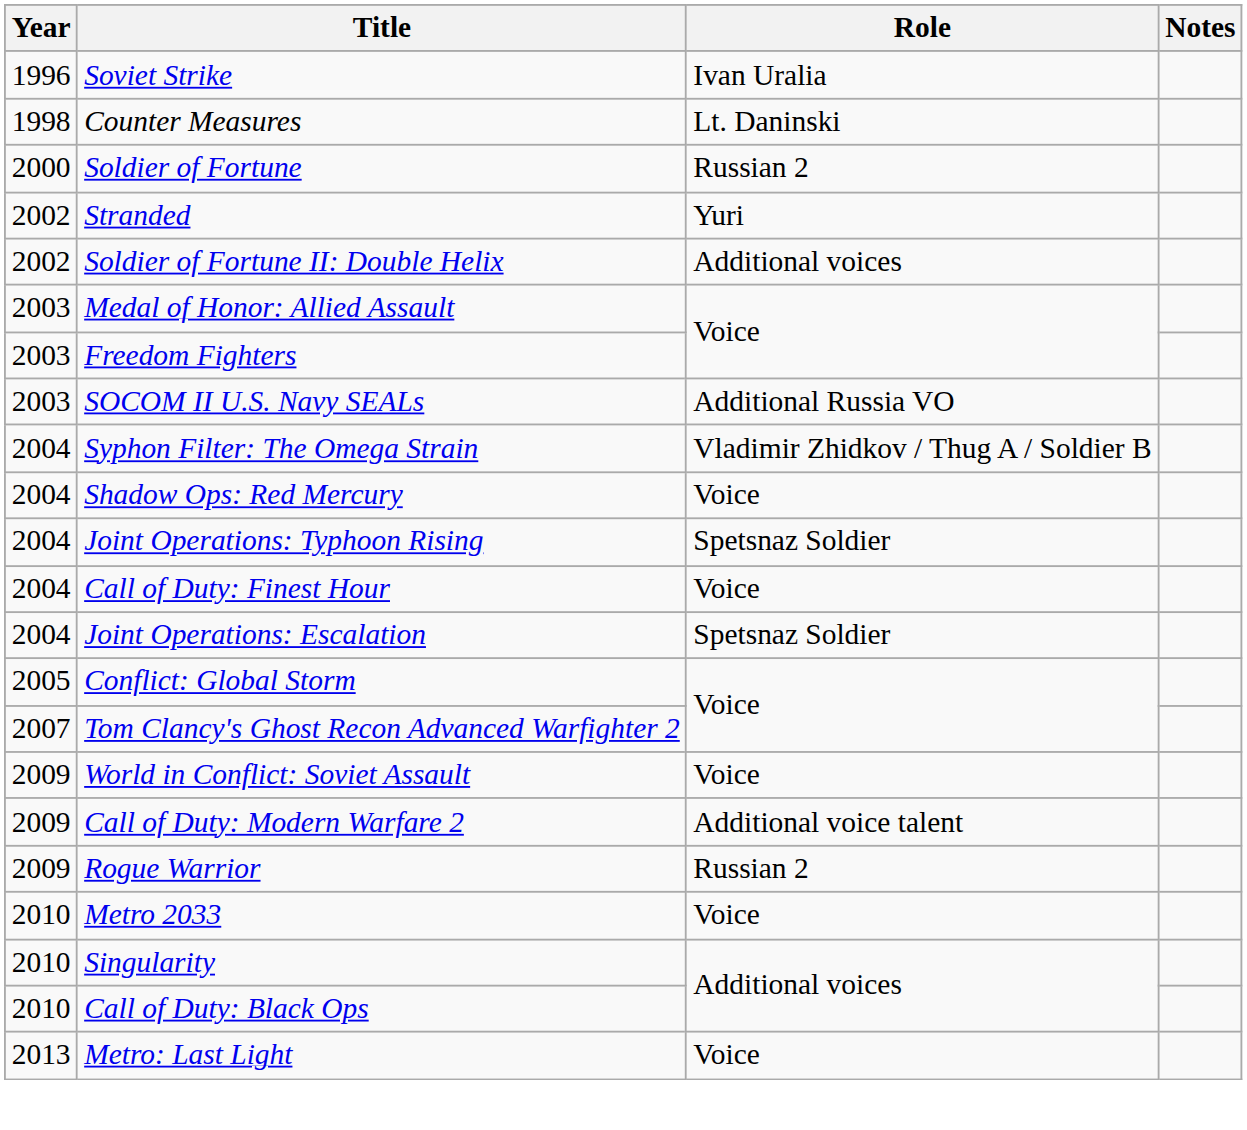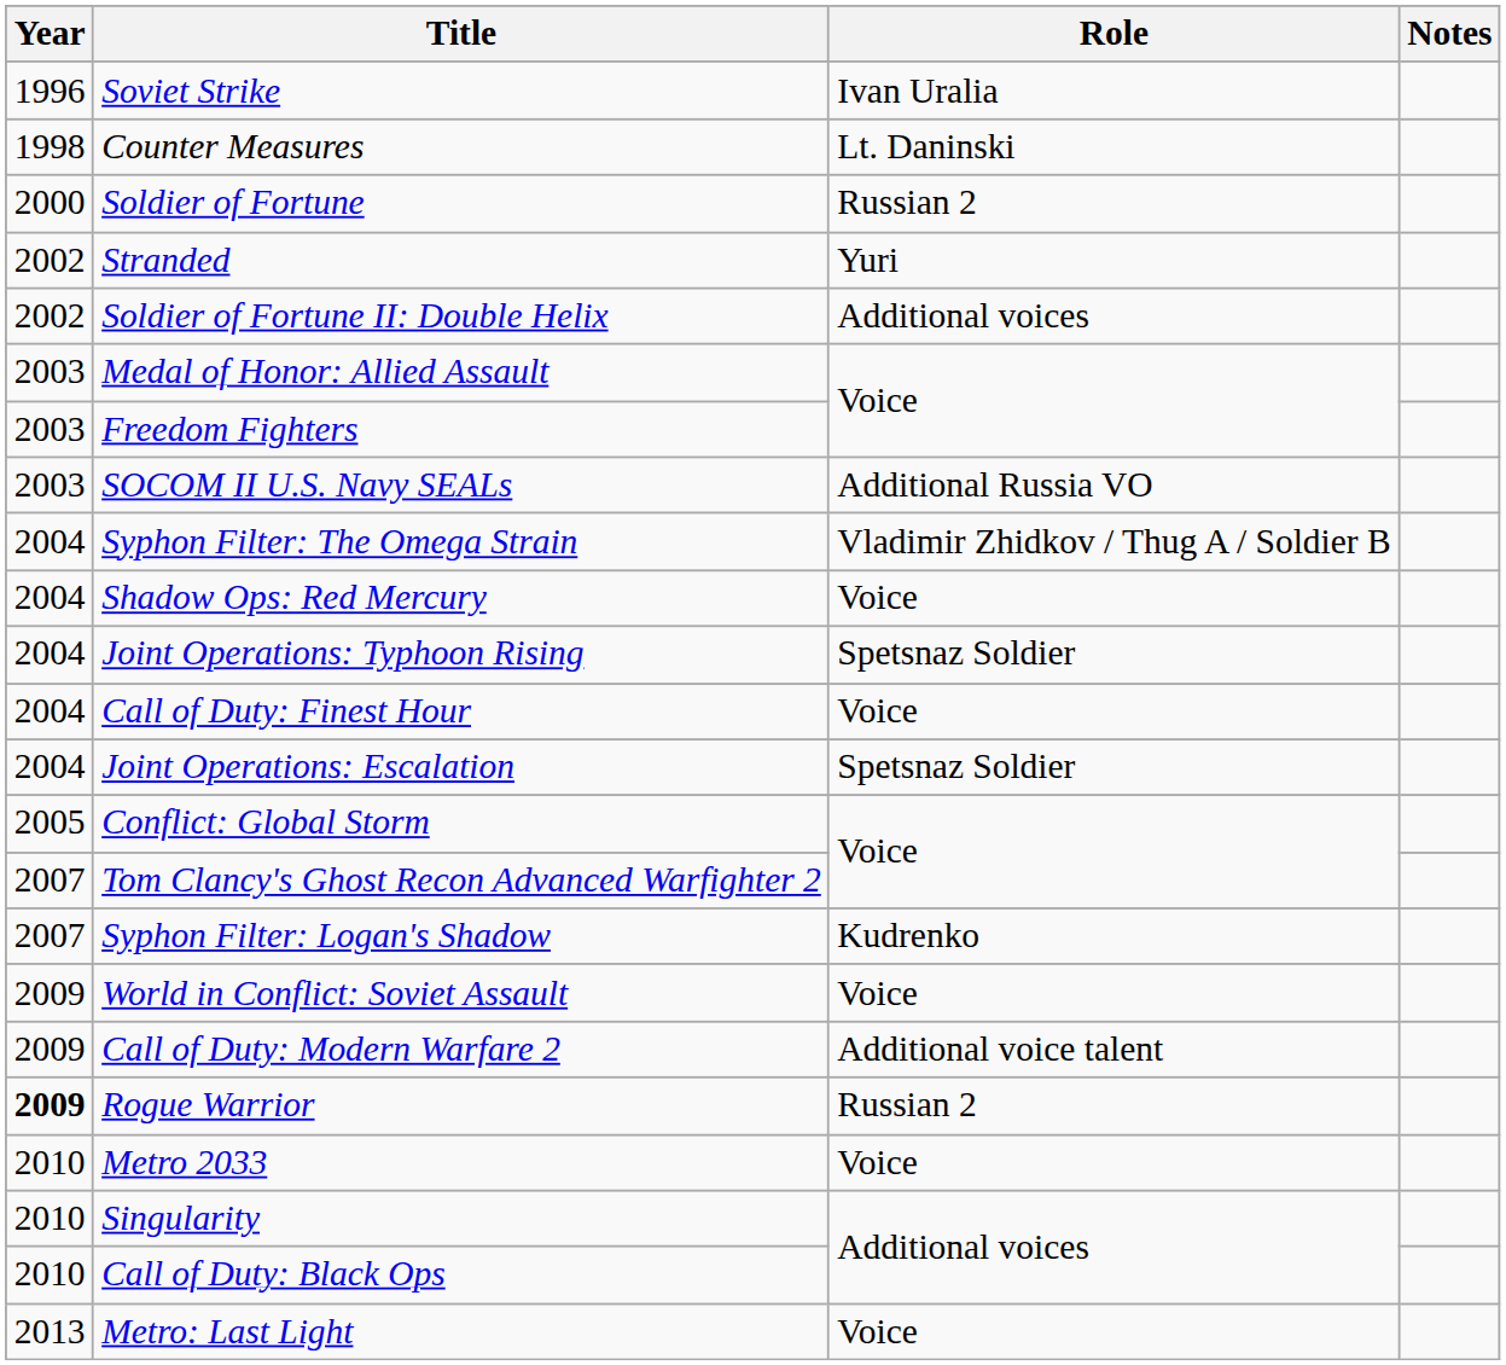+ row: 2007 | Syphon Filter: Logan's Shadow | Kudrenko
Rogue Warrior | Year: normal -> bold
